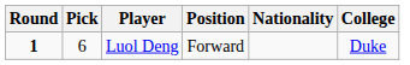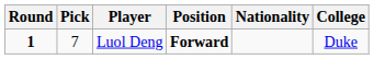Luol Deng | Pick: 6 -> 7
Luol Deng | Position: normal -> bold
